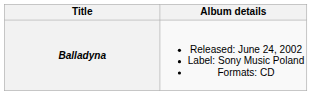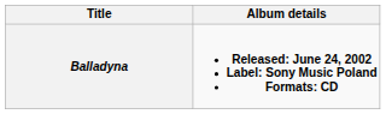Balladyna | Album details: normal -> bold
